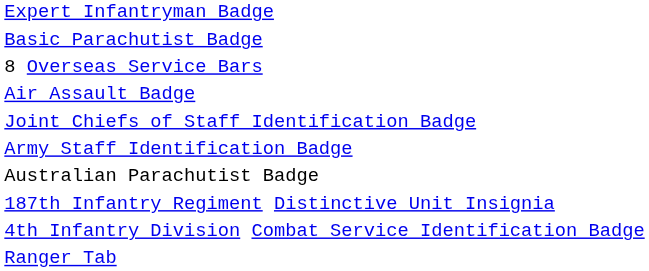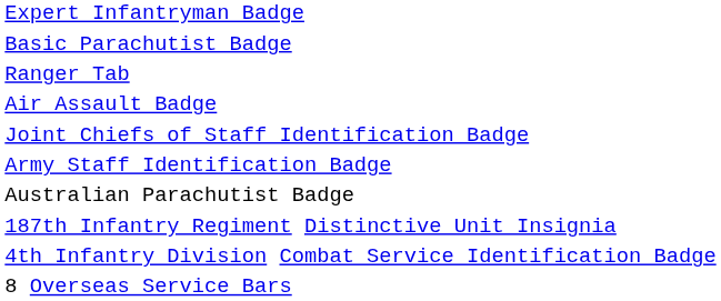row 3 | column 1: 8 Overseas Service Bars -> Ranger Tab
row 10 | column 1: Ranger Tab -> 8 Overseas Service Bars
